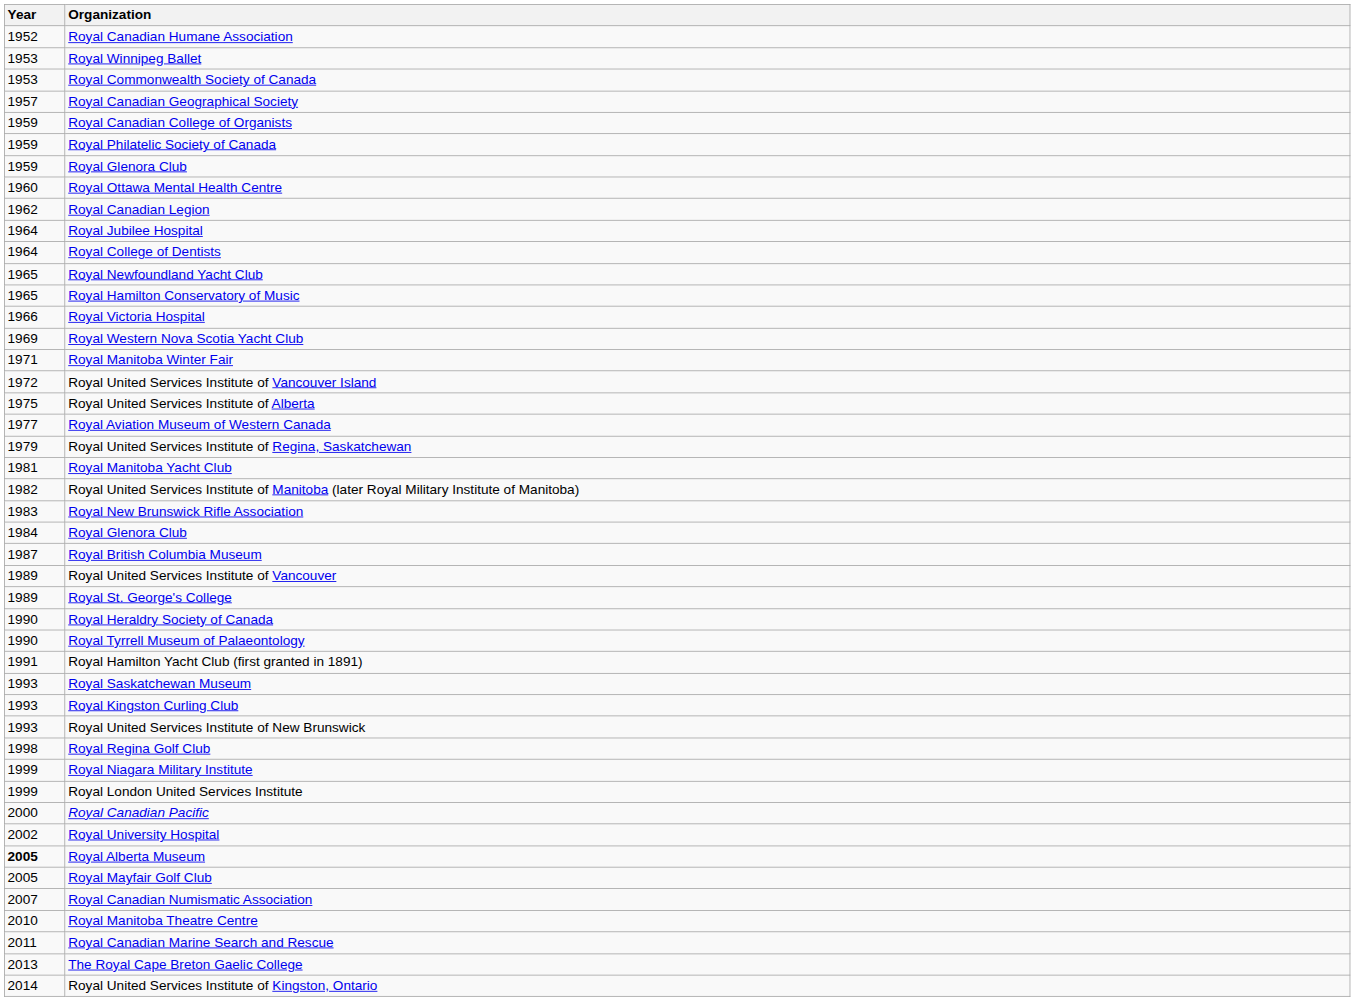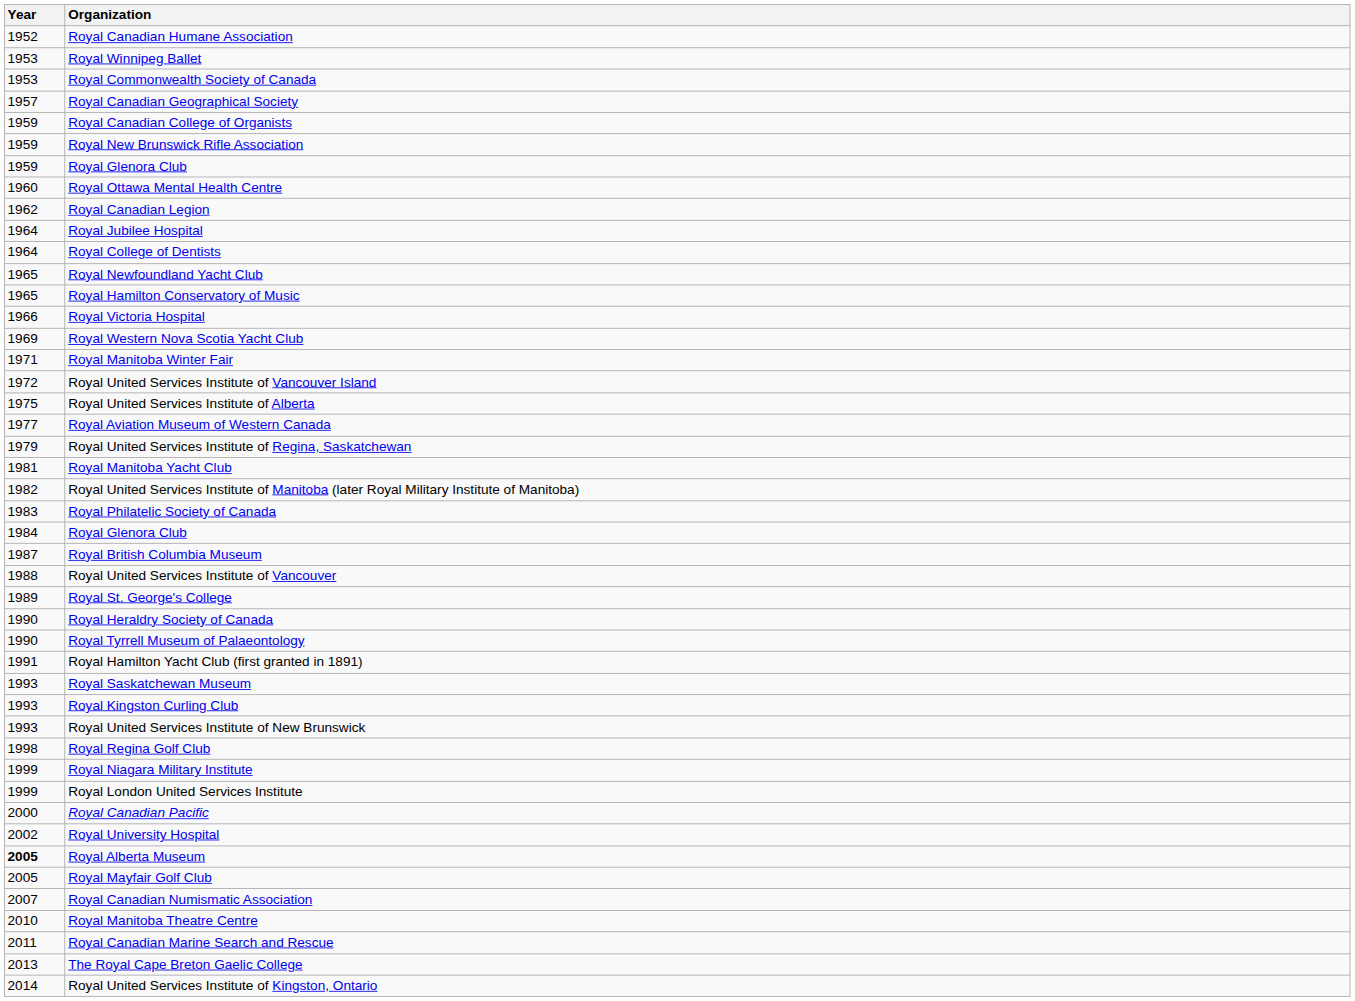row 7 | Organization: Royal Philatelic Society of Canada -> Royal New Brunswick Rifle Association
row 24 | Organization: Royal New Brunswick Rifle Association -> Royal Philatelic Society of Canada
row 27 | Year: 1989 -> 1988
